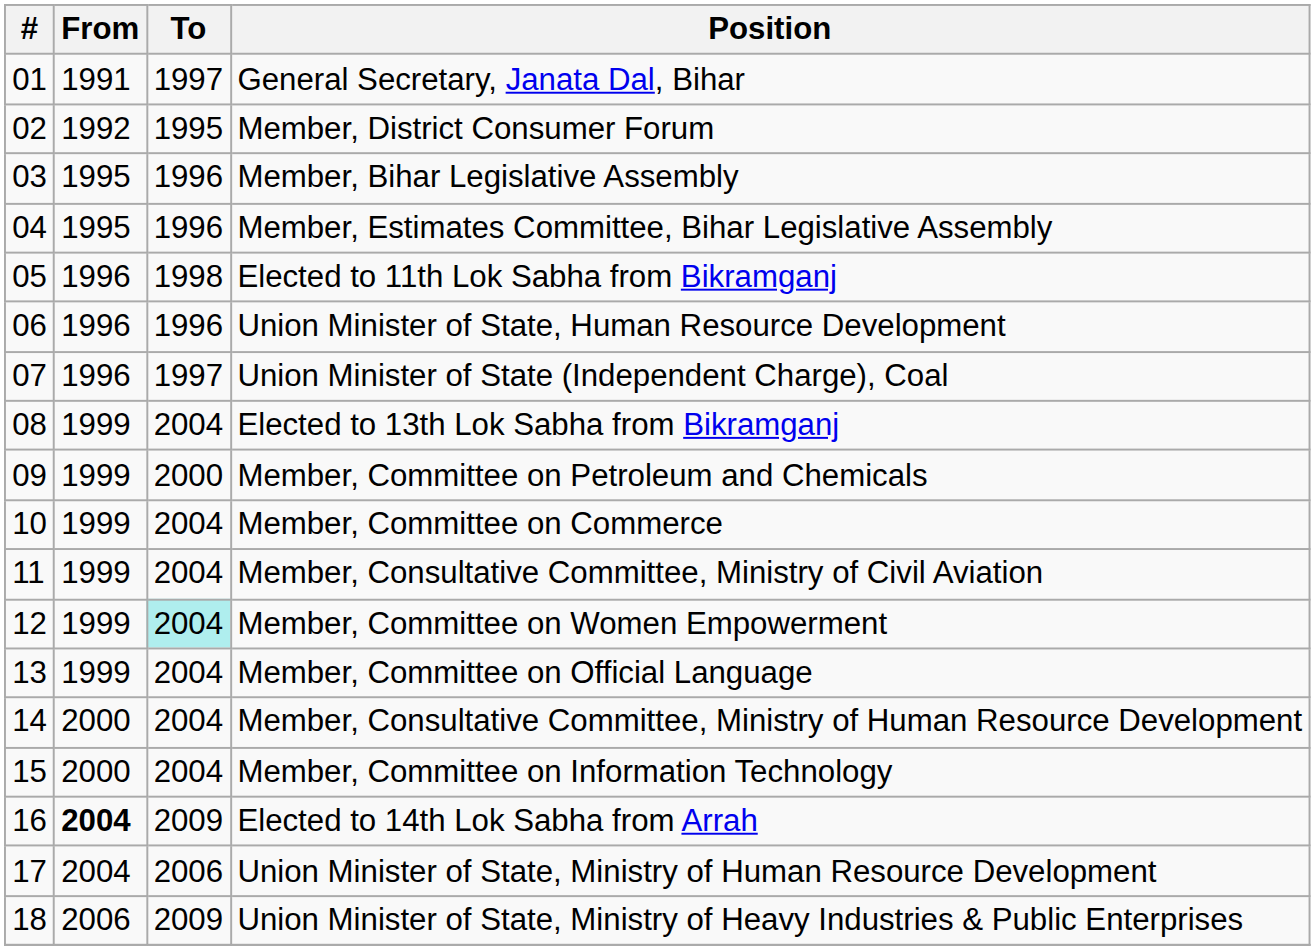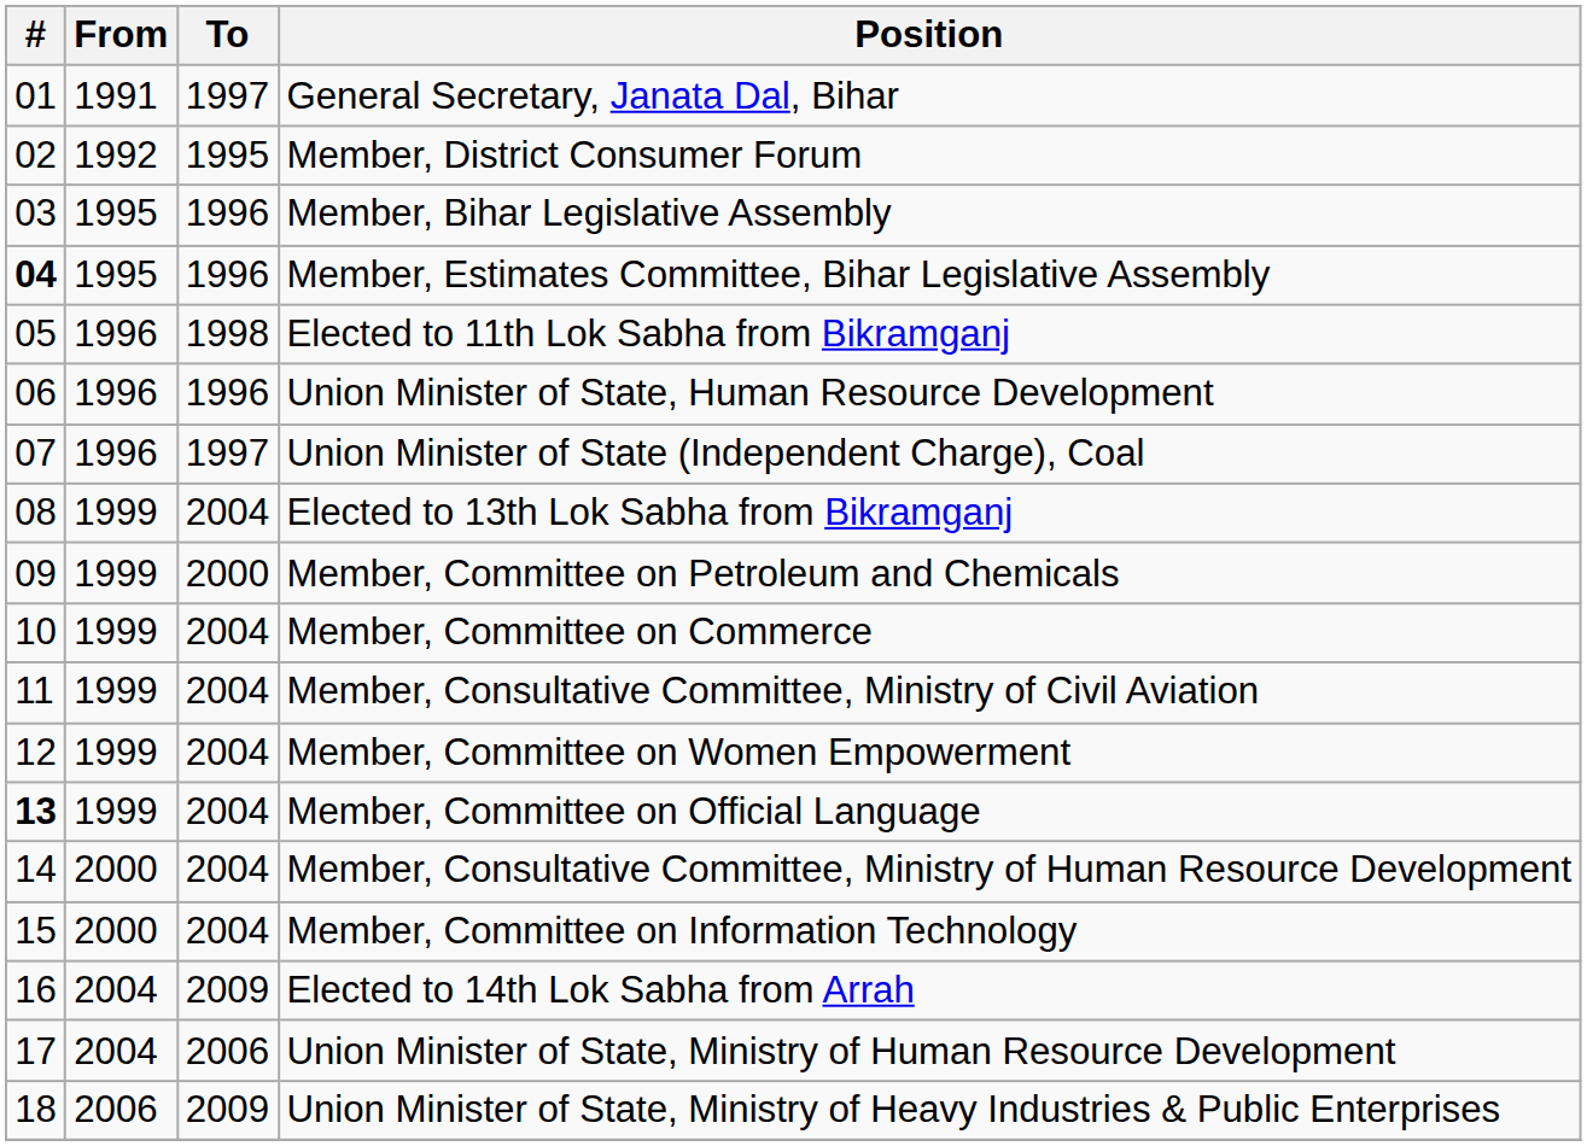Member, Estimates Committee, Bihar Legislative Assembly | #: normal -> bold
Member, Committee on Women Empowerment | To: paleturquoise background -> no background
Member, Committee on Official Language | #: normal -> bold
Elected to 14th Lok Sabha from Arrah | From: bold -> normal
